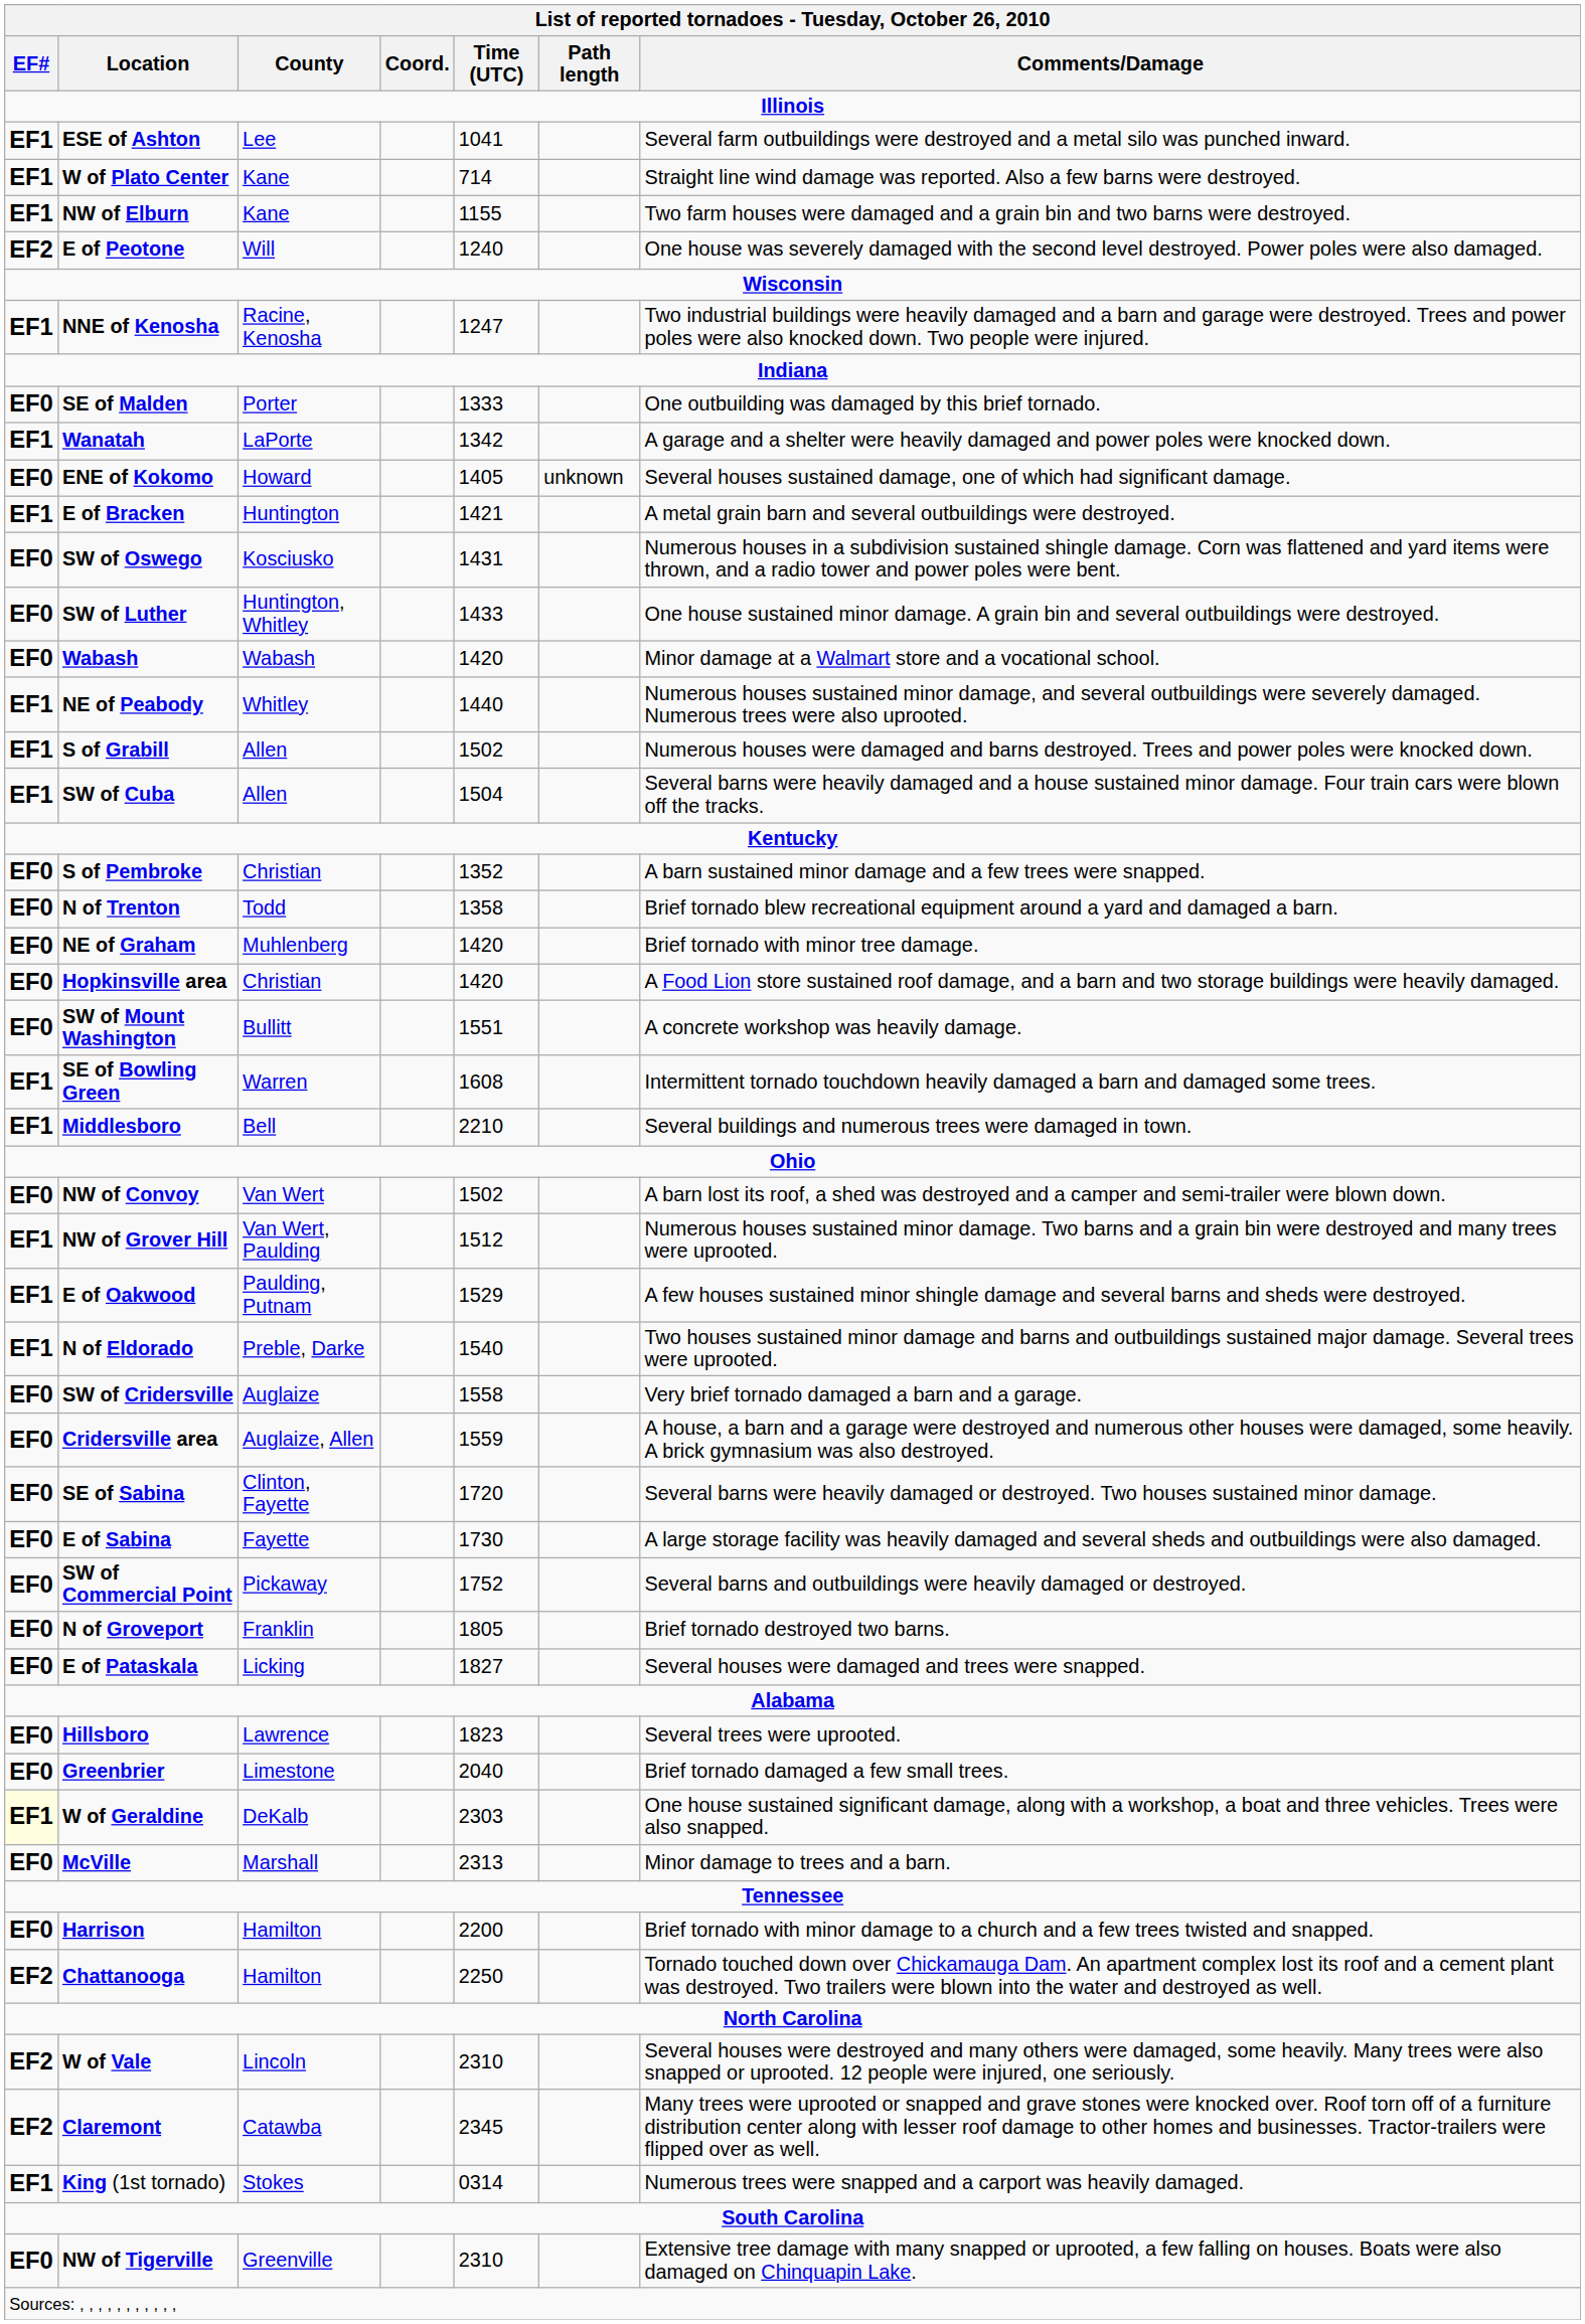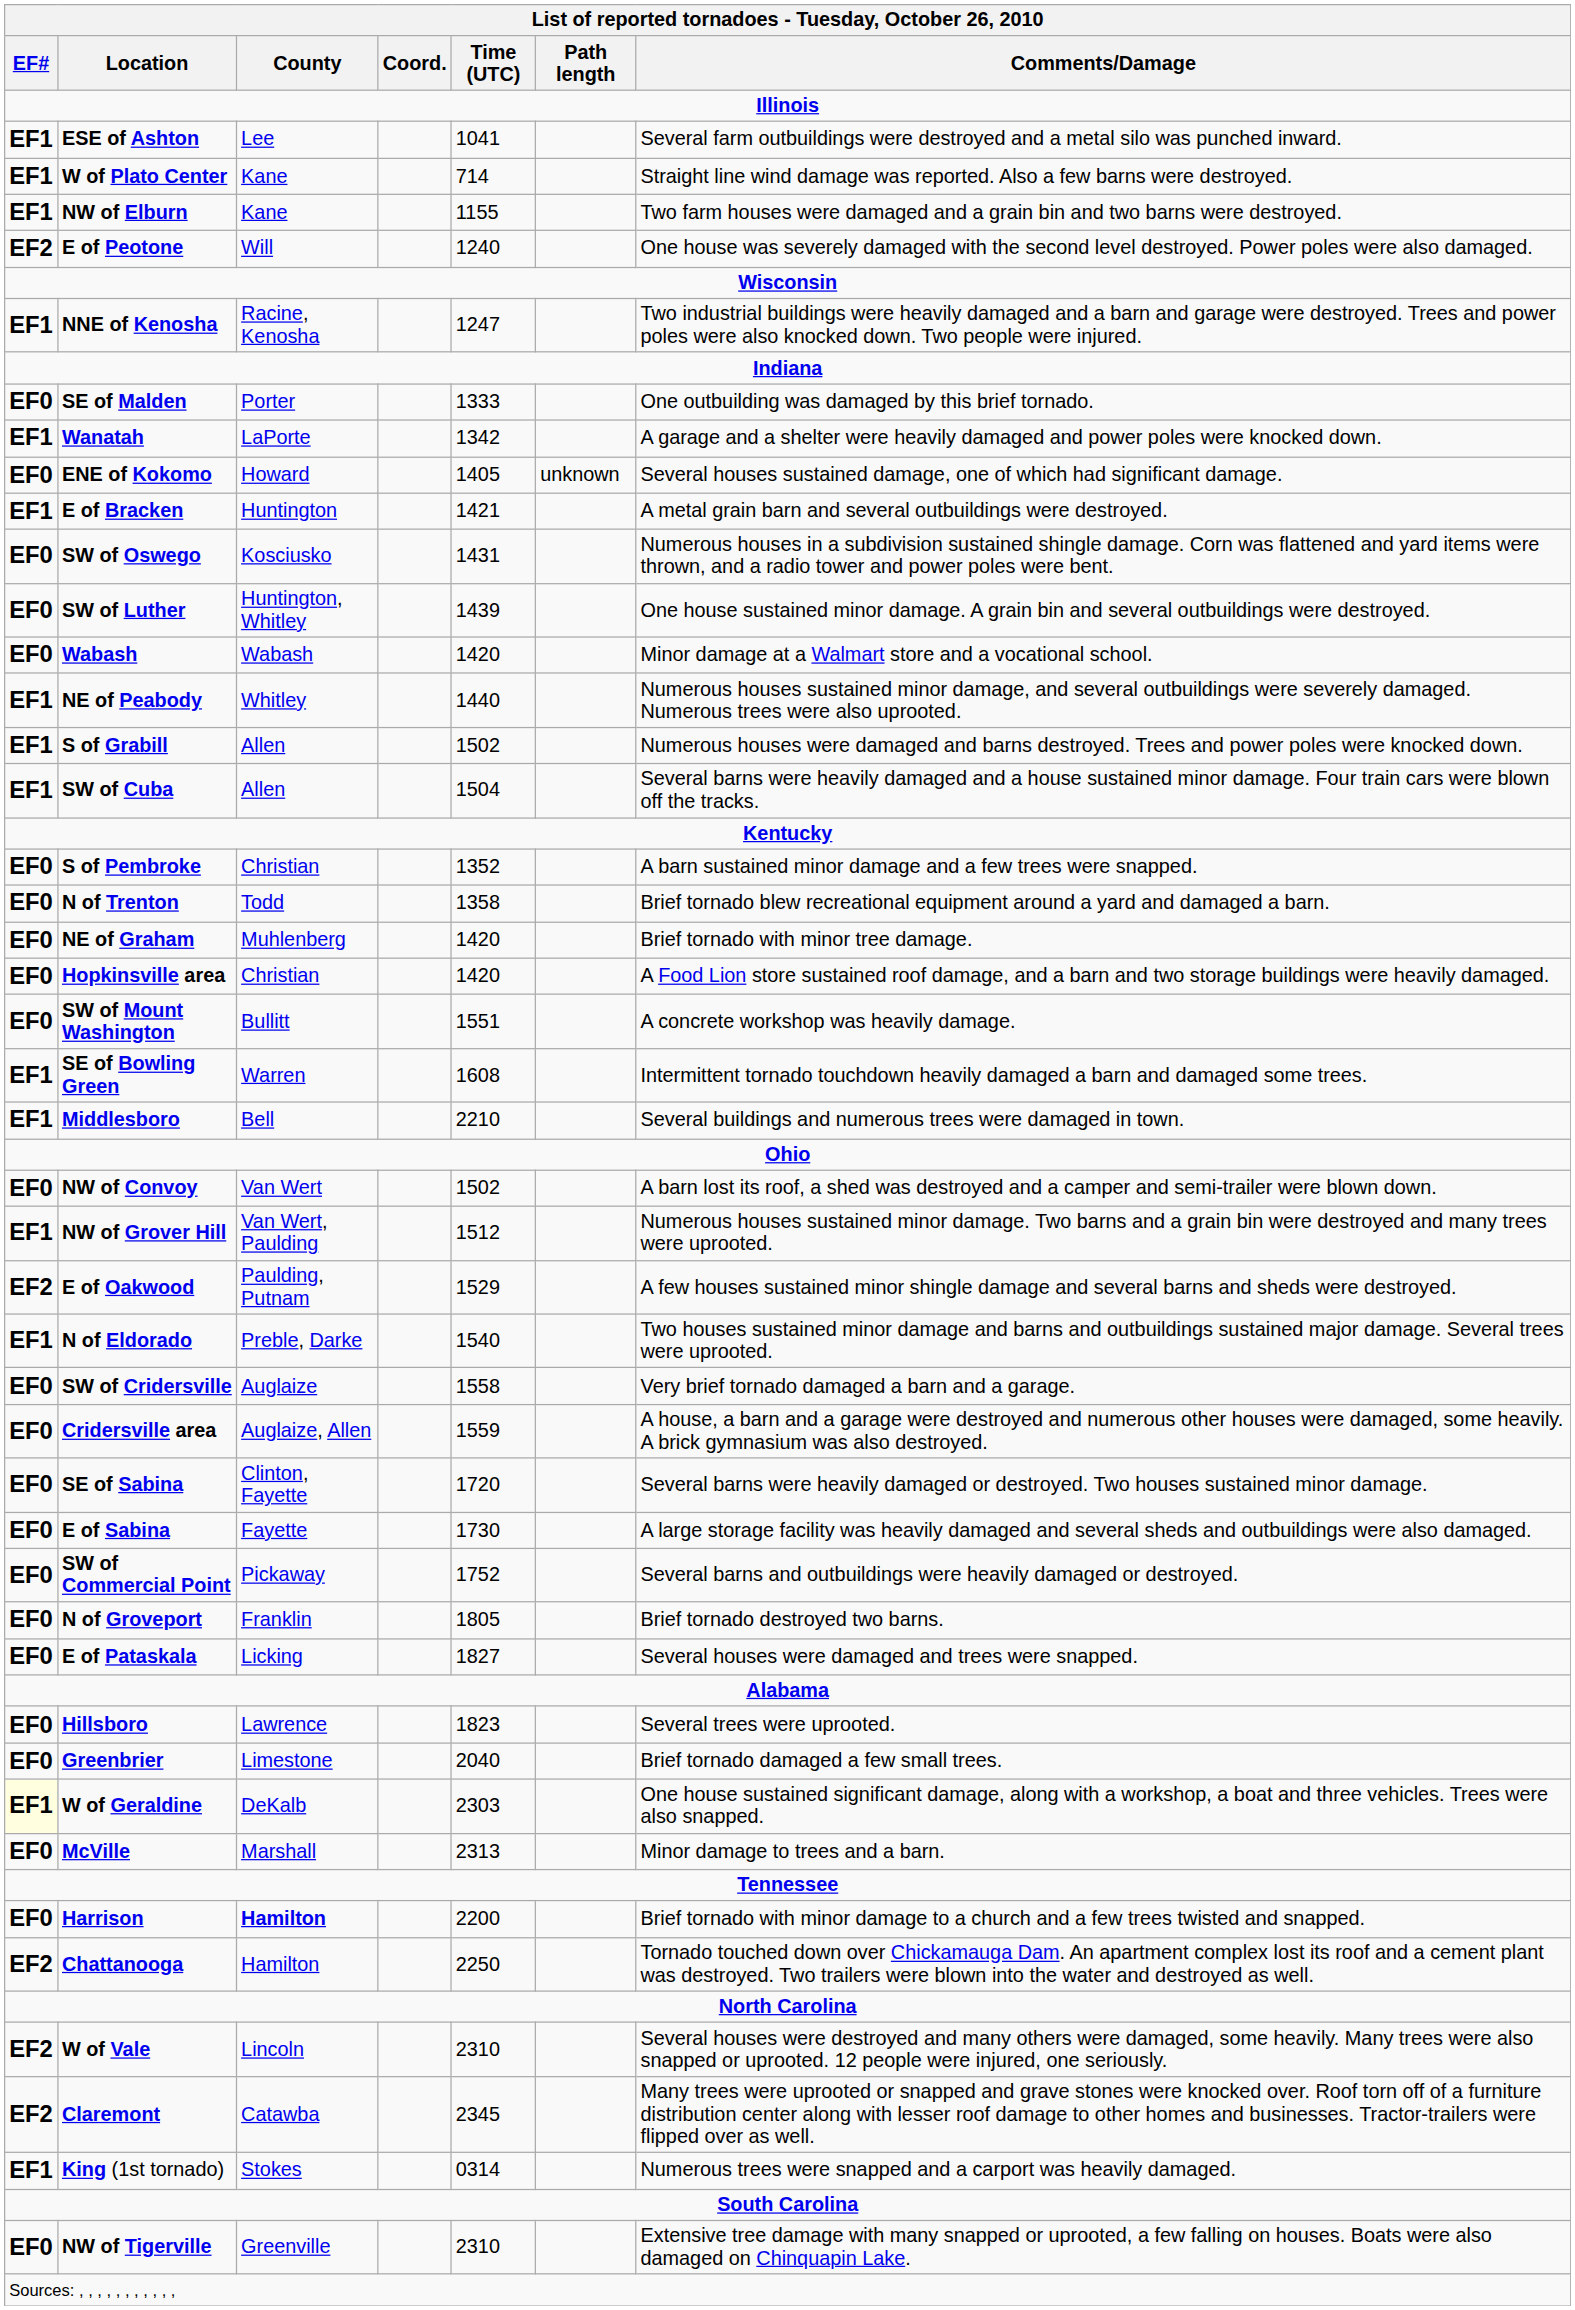SW of Luther | Time (UTC): 1433 -> 1439
E of Oakwood | EF#: EF1 -> EF2
Harrison | County: normal -> bold
